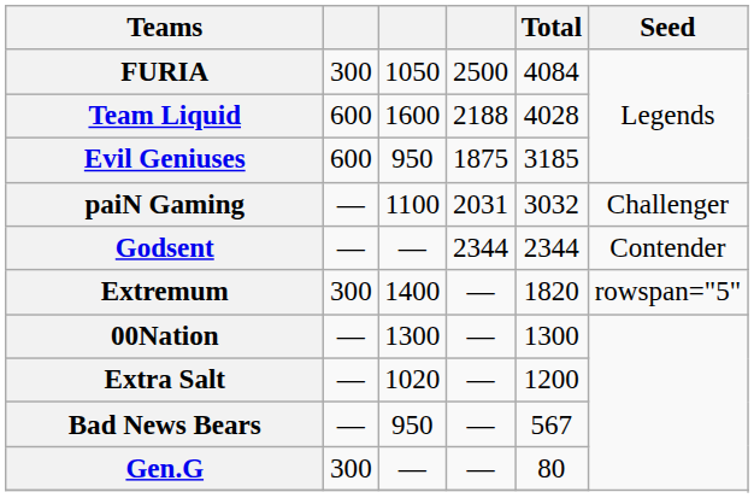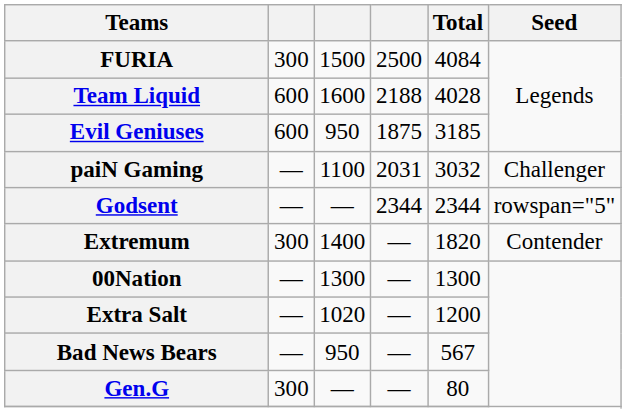FURIA | column 3: 1050 -> 1500
Godsent | Seed: Contender -> rowspan="5"
Extremum | Seed: rowspan="5" -> Contender
